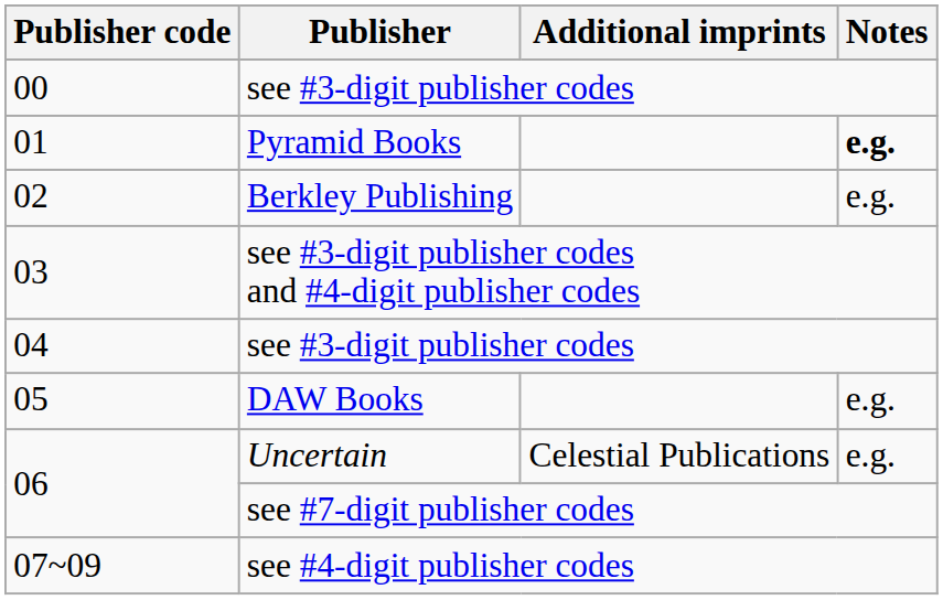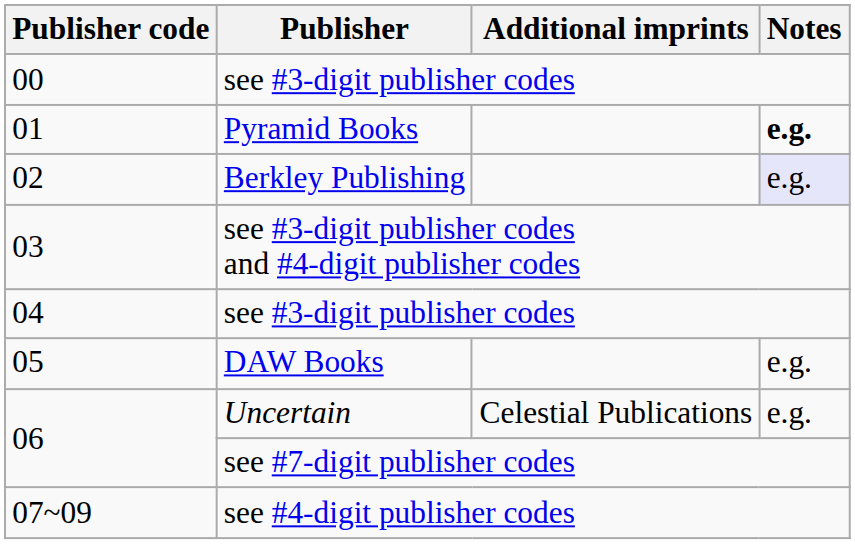02 | Notes: no background -> lavender background
